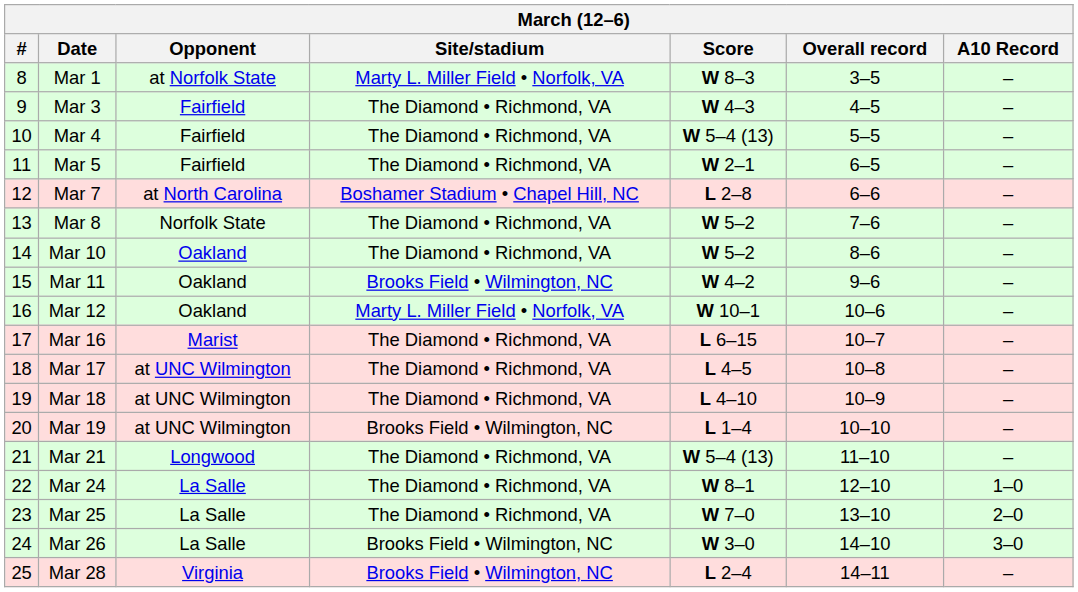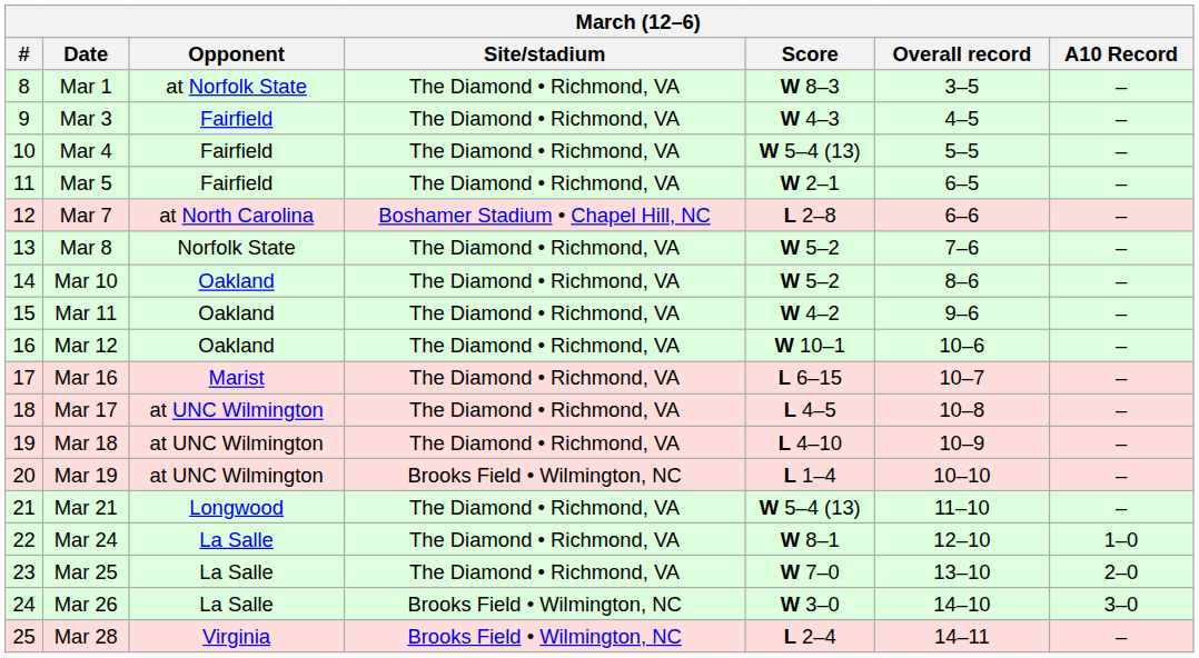Mar 1 | Site/stadium: Marty L. Miller Field • Norfolk, VA -> The Diamond • Richmond, VA
Mar 11 | Site/stadium: Brooks Field • Wilmington, NC -> The Diamond • Richmond, VA
Mar 12 | Site/stadium: Marty L. Miller Field • Norfolk, VA -> The Diamond • Richmond, VA
